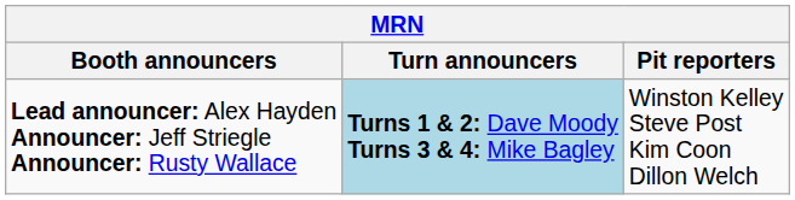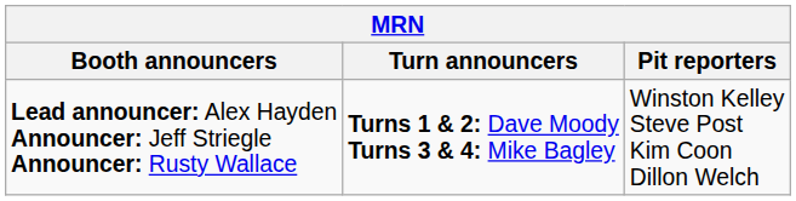row 3 | Turn announcers: lightblue background -> no background
